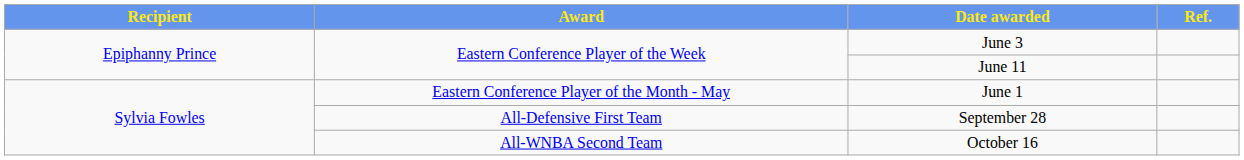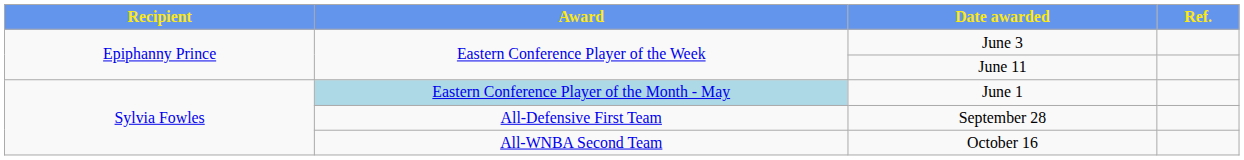June 1 | Award: no background -> lightblue background
